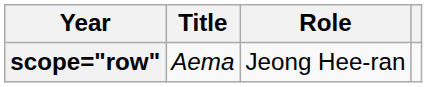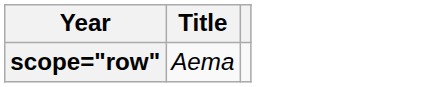- column: Role | Jeong Hee-ran
